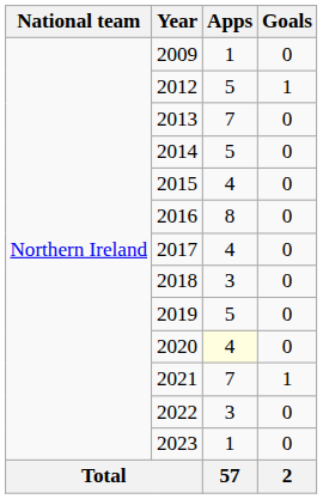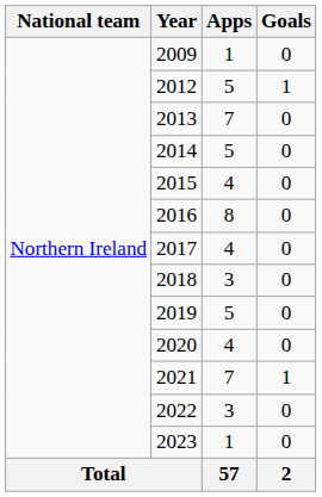2020 | Apps: lightyellow background -> no background
